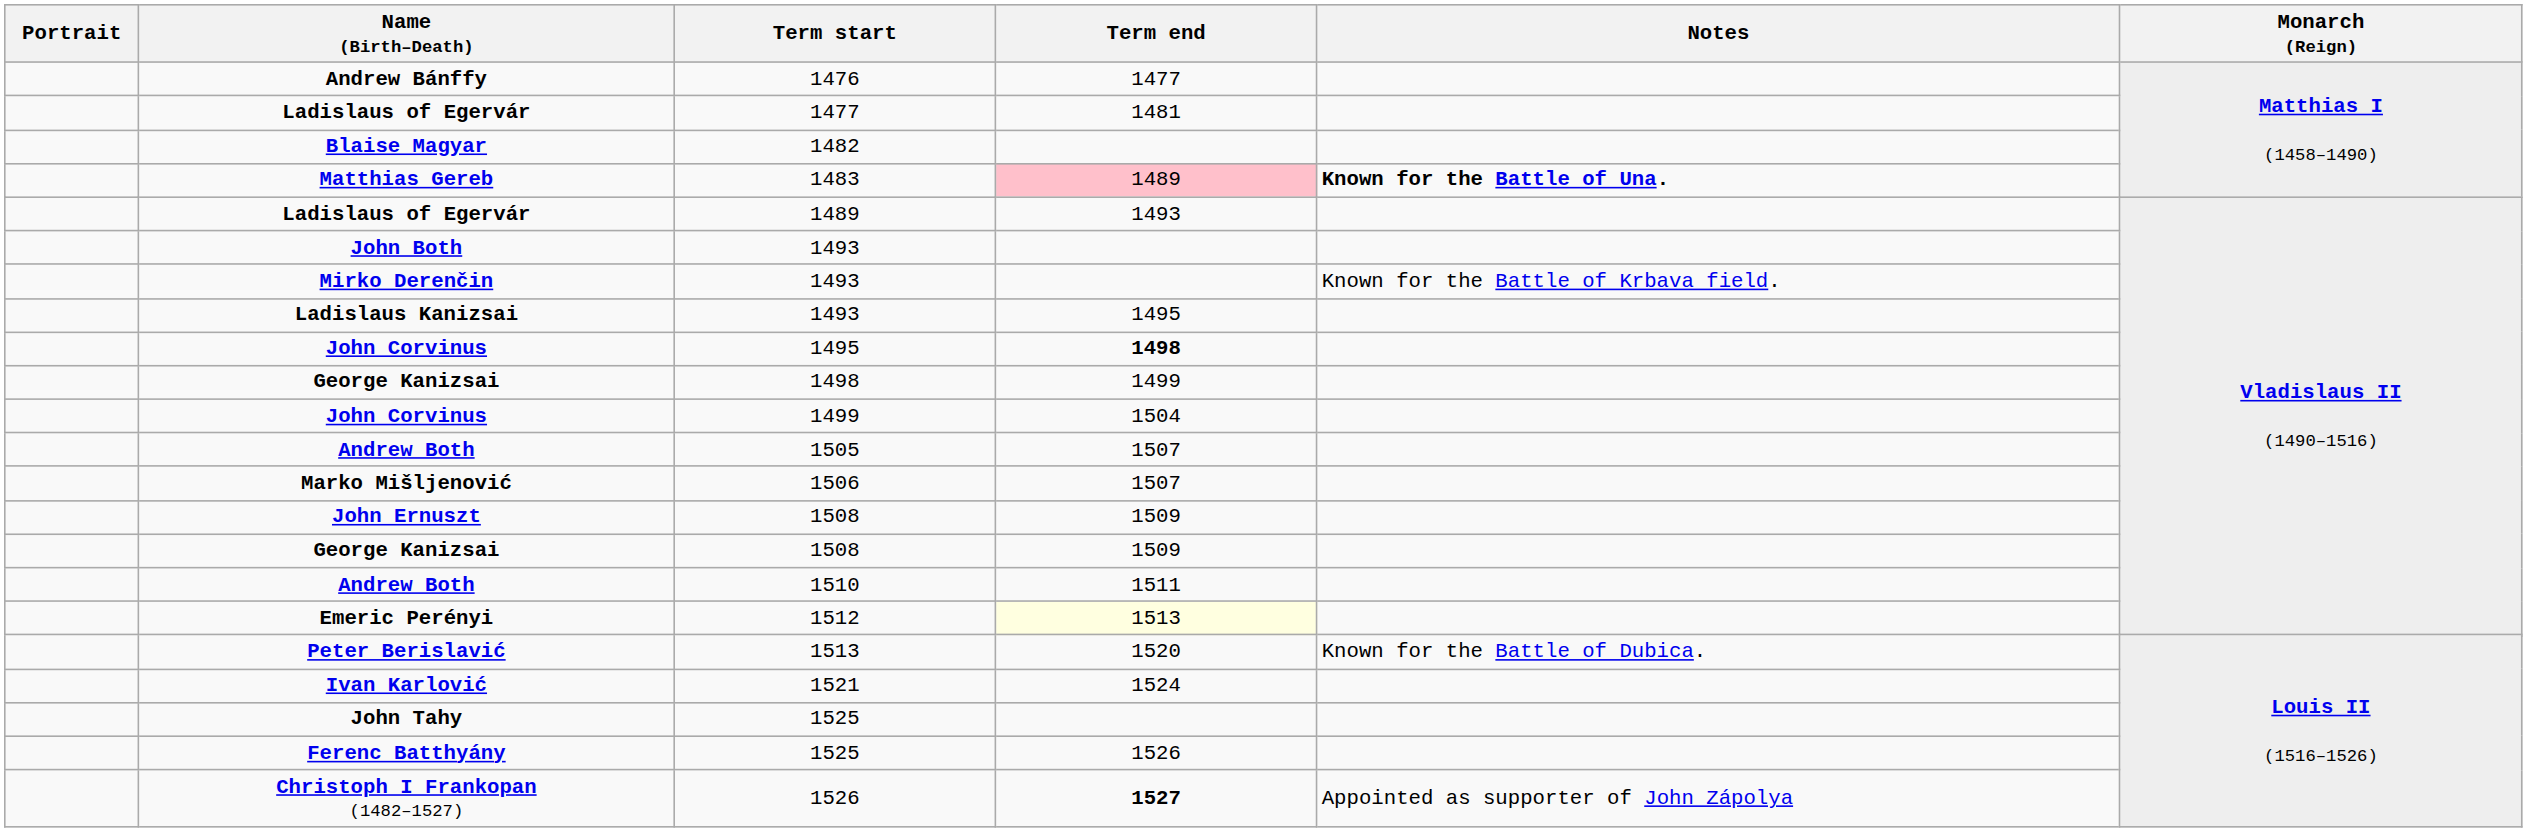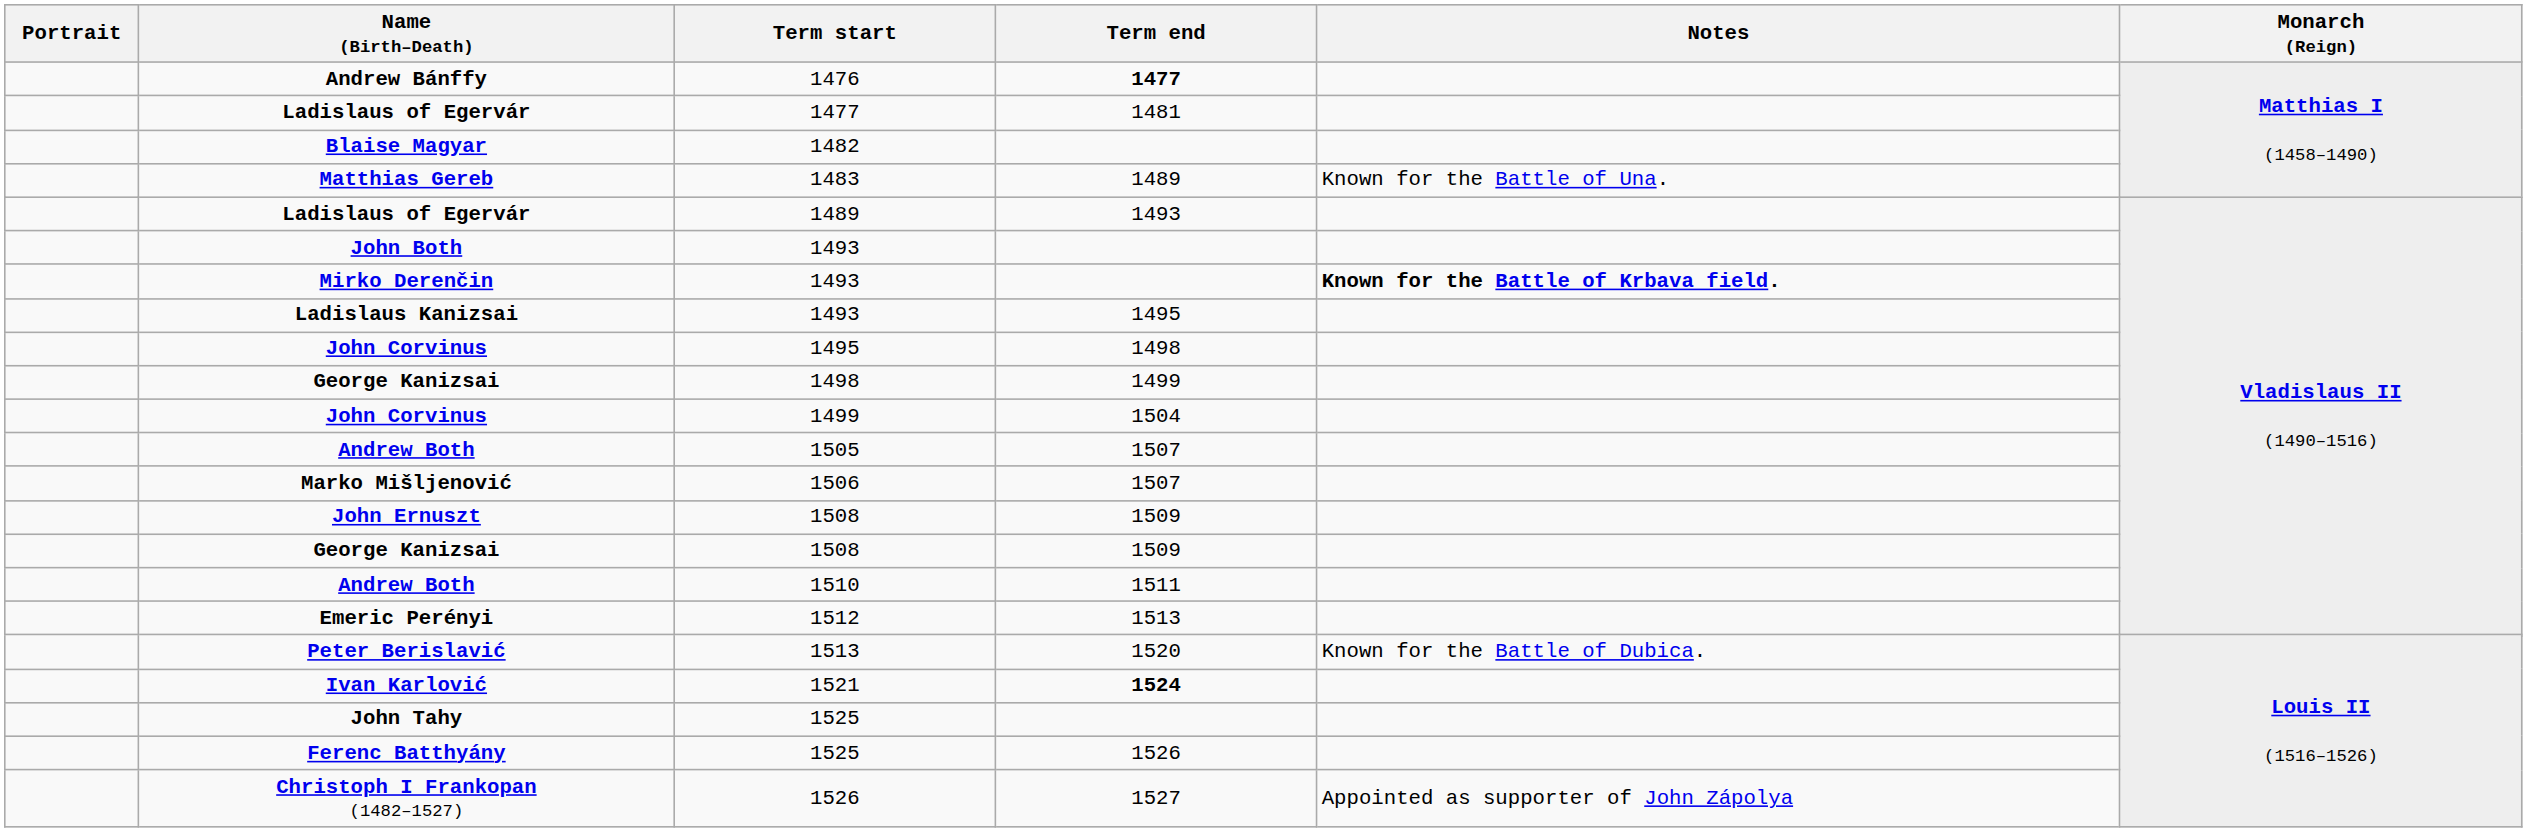Andrew Bánffy | Term end: normal -> bold
Matthias Gereb | Term end: pink background -> no background
Matthias Gereb | Notes: bold -> normal
Mirko Derenčin | Notes: normal -> bold
John Corvinus / 1495 | Term end: bold -> normal
Emeric Perényi | Term end: lightyellow background -> no background
Ivan Karlović | Term end: normal -> bold
Christoph I Frankopan (1482–1527) | Term end: bold -> normal
